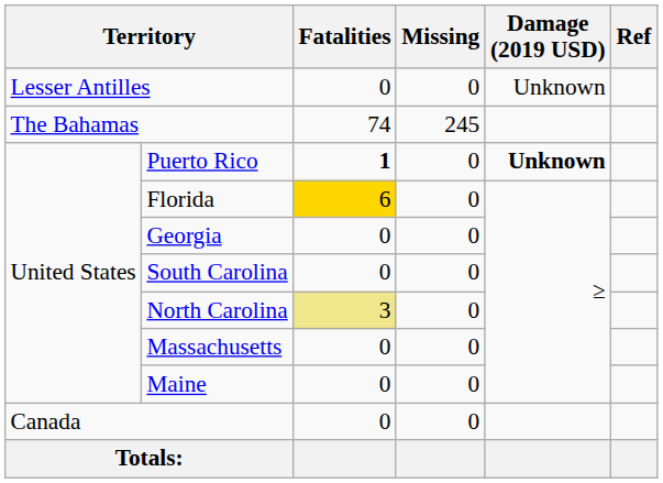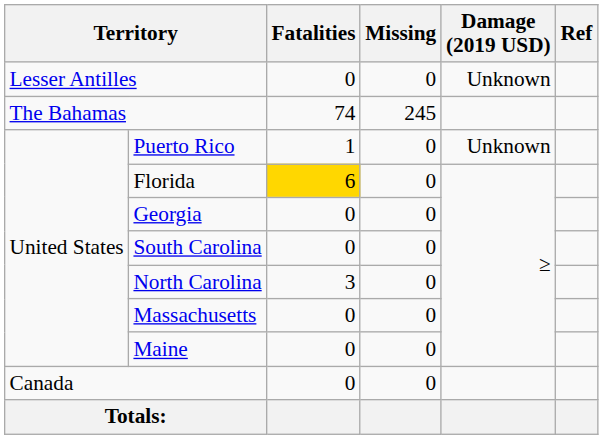Puerto Rico | Fatalities: bold -> normal
Puerto Rico | Damage (2019 USD): bold -> normal
North Carolina | Fatalities: khaki background -> no background
